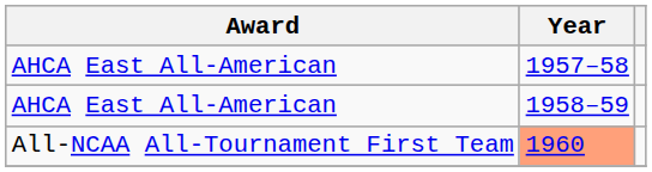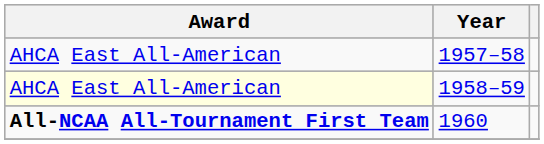row 3 | Award: no background -> lightyellow background
row 4 | Award: normal -> bold
row 4 | Year: lightsalmon background -> no background
